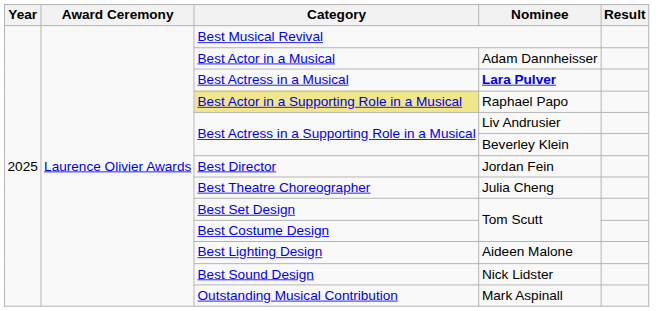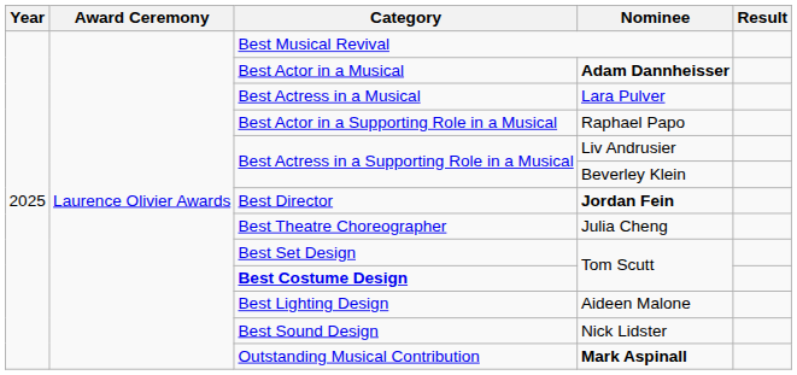Best Actor in a Musical | Nominee: normal -> bold
Best Actress in a Musical | Nominee: bold -> normal
Best Actor in a Supporting Role in a Musical | Category: khaki background -> no background
Best Director | Nominee: normal -> bold
Best Costume Design | Category: normal -> bold
Outstanding Musical Contribution | Nominee: normal -> bold
